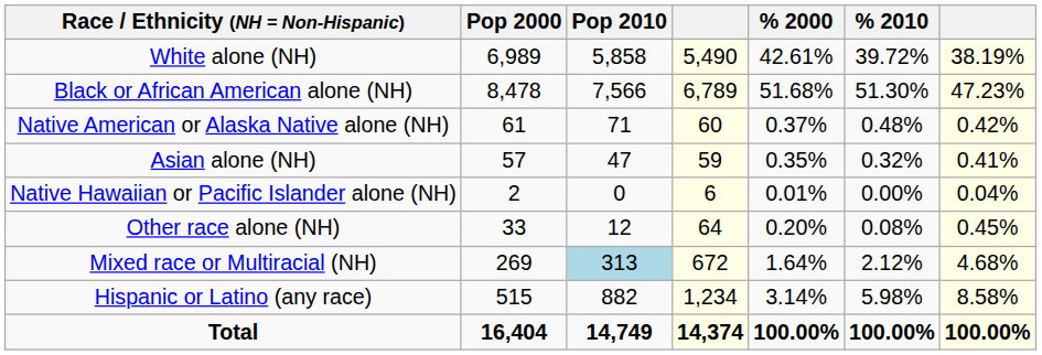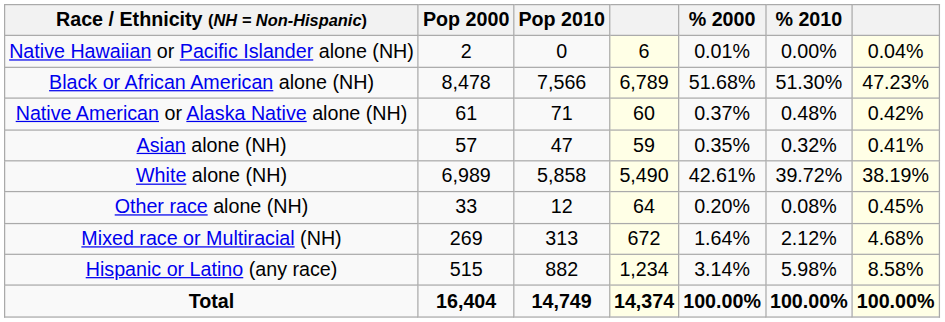rows swapped: White alone (NH) <-> Native Hawaiian or Pacific Islander alone (NH)
Mixed race or Multiracial (NH) | Pop 2010: lightblue background -> no background
